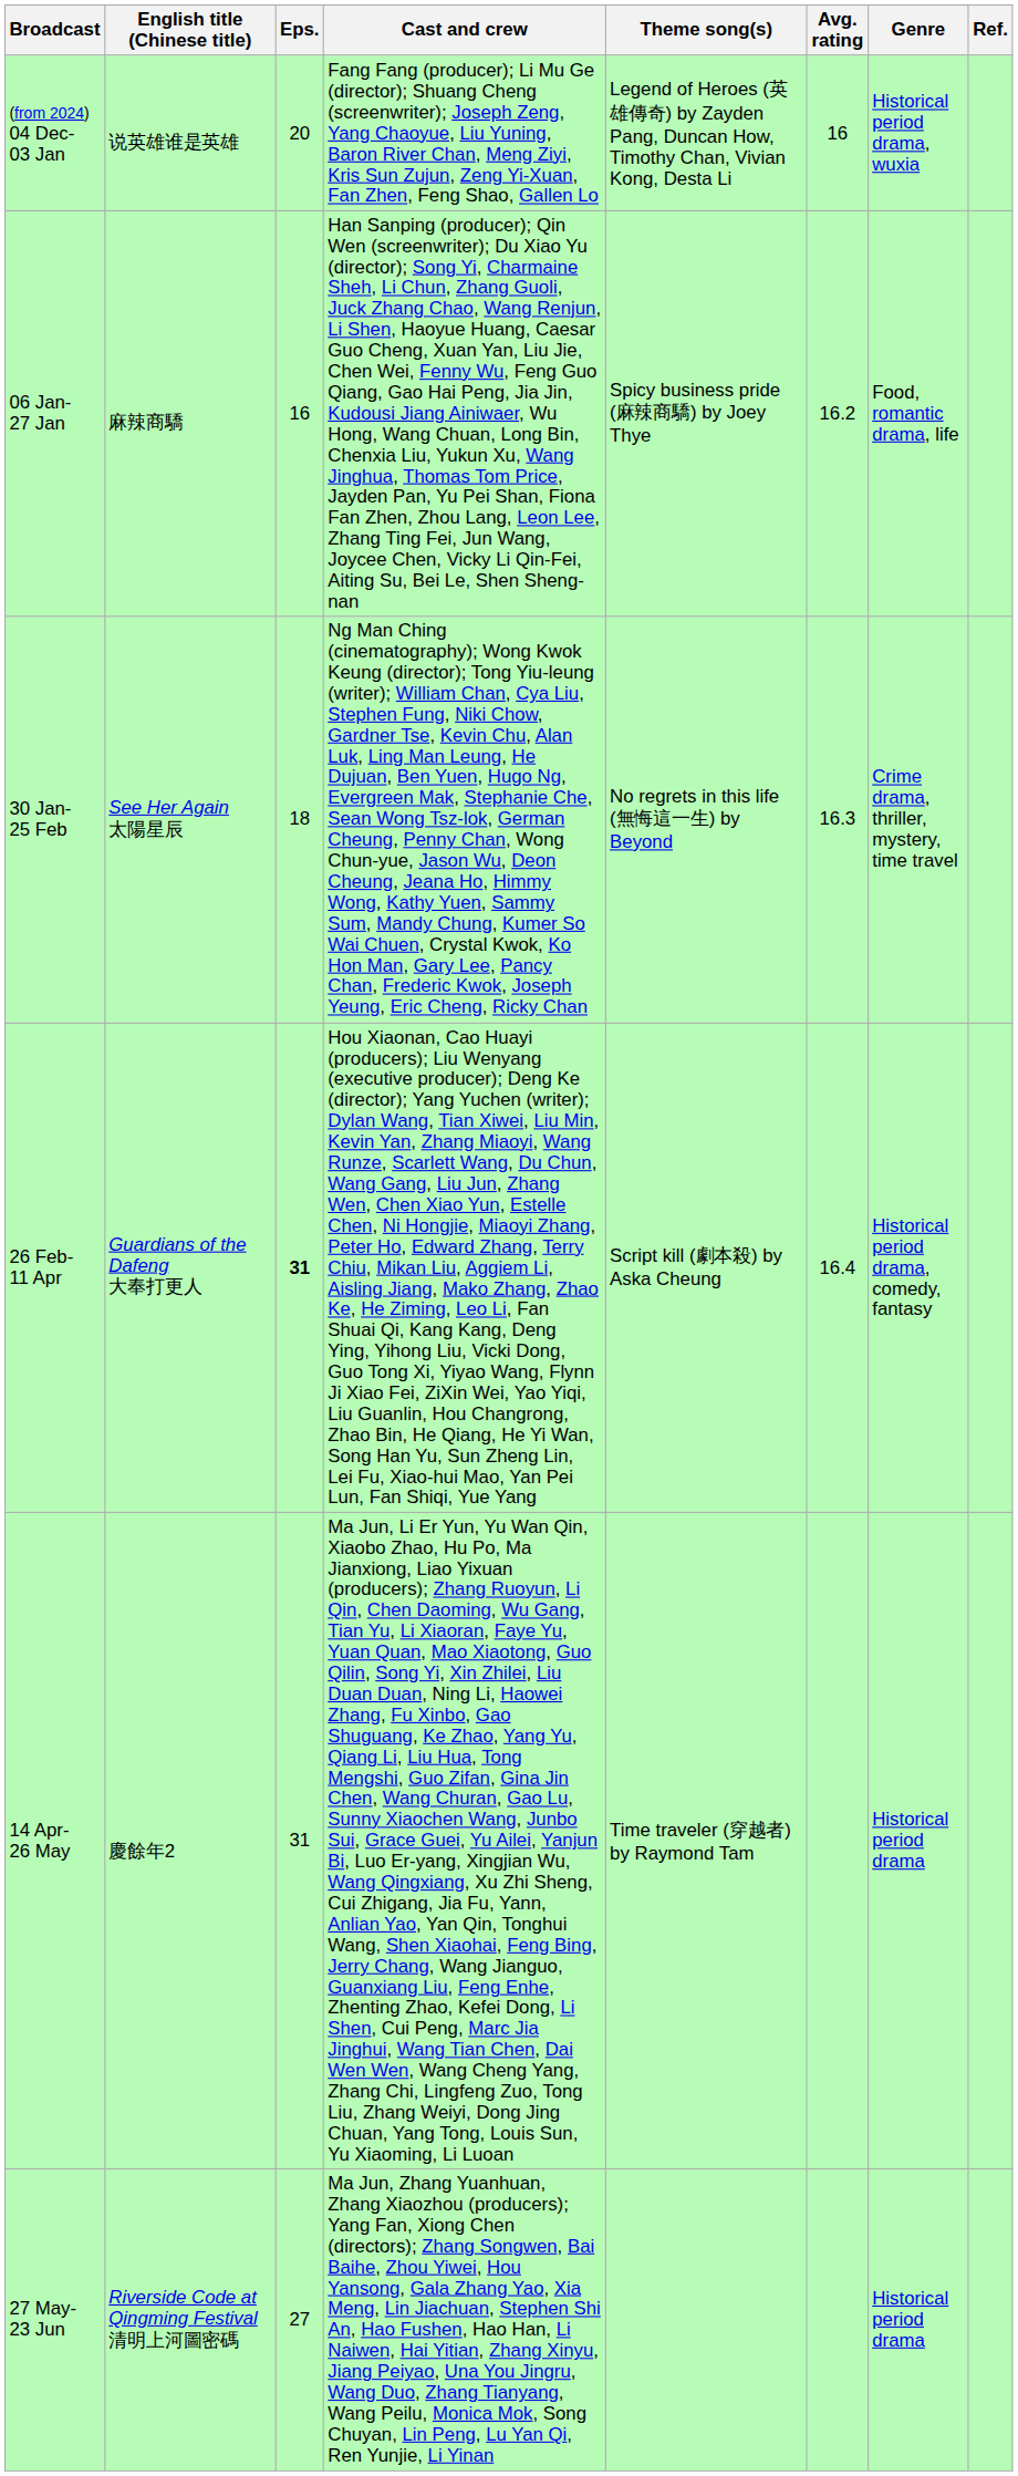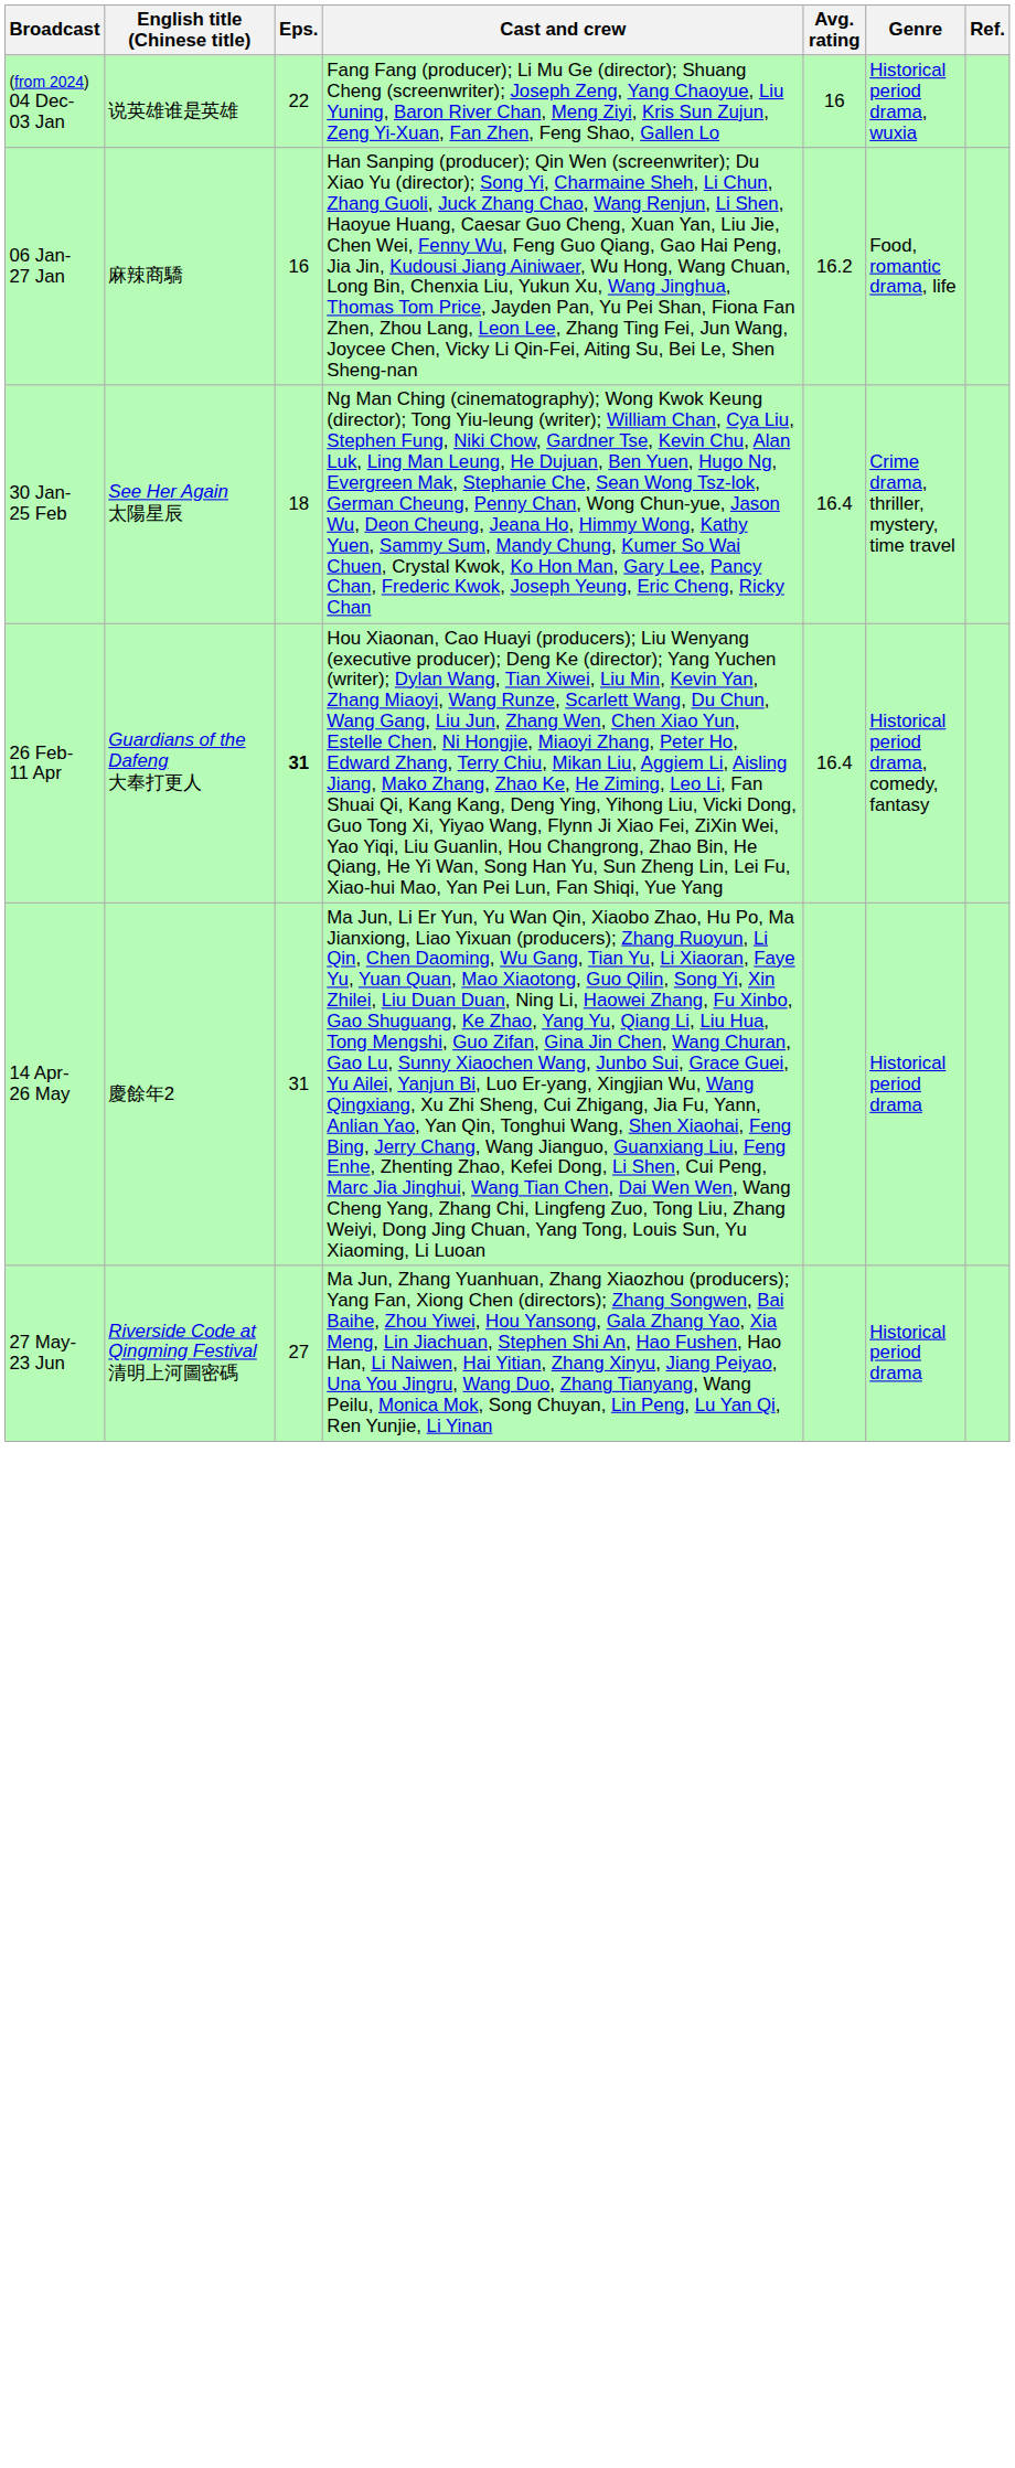- column: Theme song(s) | Legend of Heroes (英雄傳奇) by Zayden Pang, Duncan How, Timothy Chan, Vivian Kong, Desta Li | Spicy business pride (麻辣商驕) by Joey Thye | No regrets in this life (無悔這一生) by Beyond | Script kill (劇本殺) by Aska Cheung | Time traveler (穿越者) by Raymond Tam
(from 2024) 04 Dec- 03 Jan | Eps.: 20 -> 22
30 Jan- 25 Feb | Avg. rating: 16.3 -> 16.4
